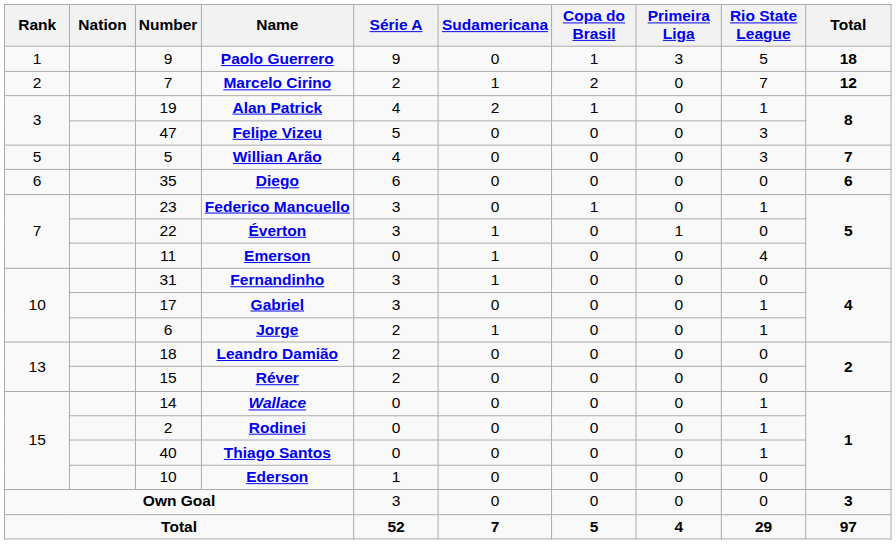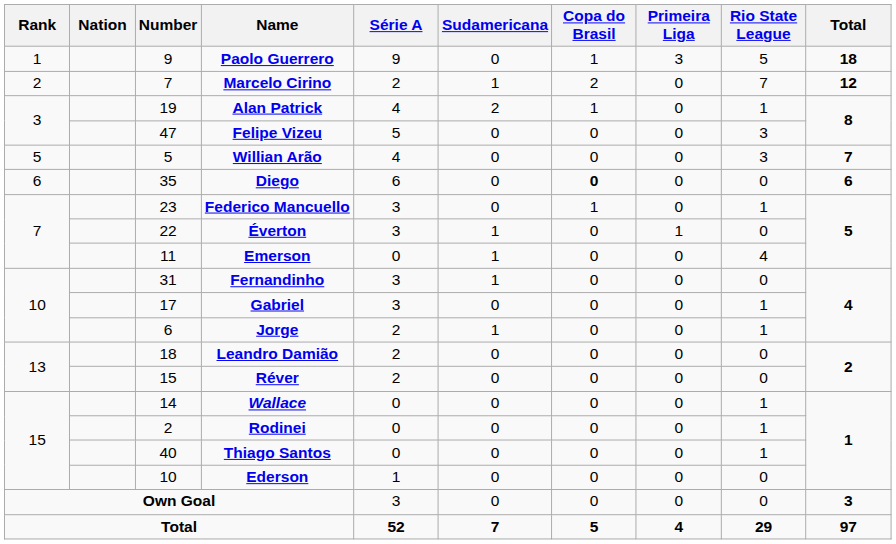Diego | Copa do Brasil: normal -> bold
